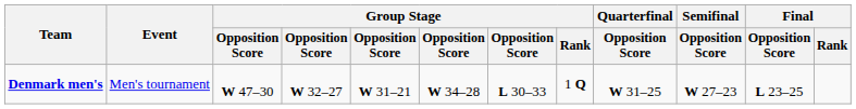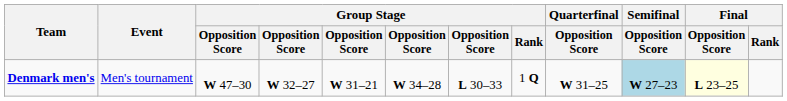Denmark men's | Semifinal / Opposition Score: no background -> lightblue background
Denmark men's | Final / Opposition Score: no background -> lightyellow background
